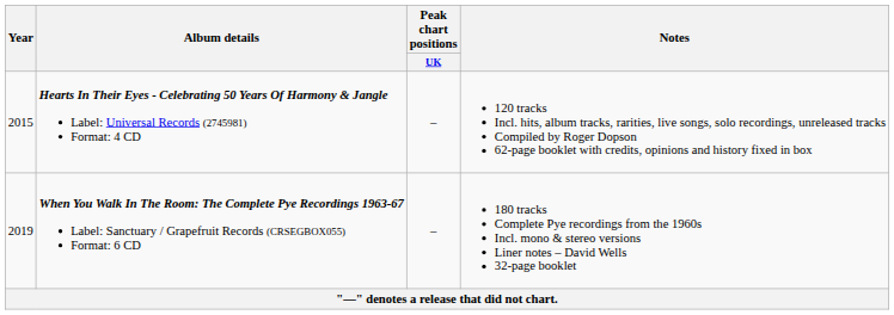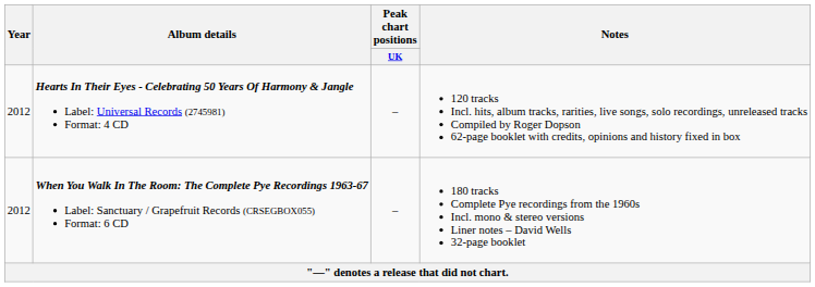row 3 | Year: 2015 -> 2012
row 4 | Year: 2019 -> 2012
